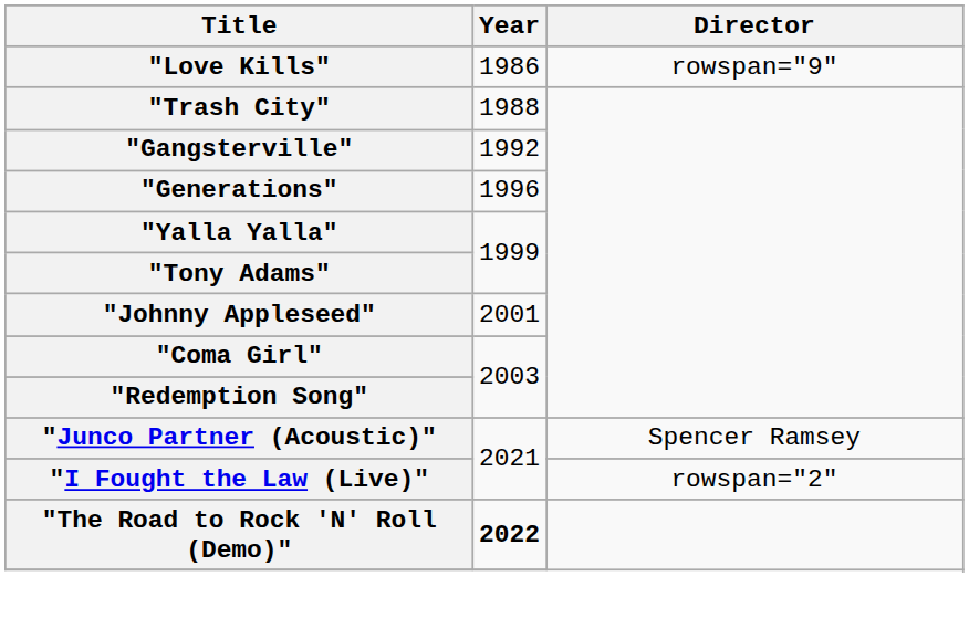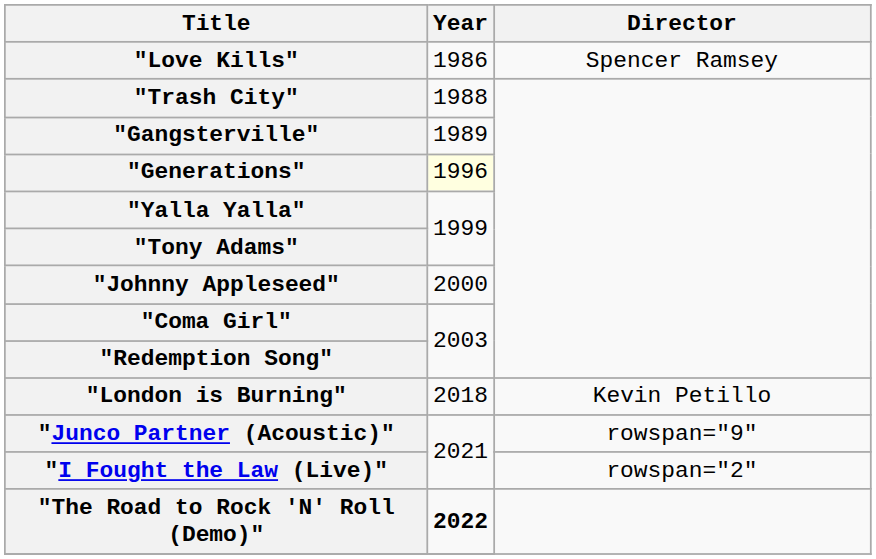"Love Kills" | Director: rowspan="9" -> Spencer Ramsey
"Gangsterville" | Year: 1992 -> 1989
"Generations" | Year: no background -> lightyellow background
"Johnny Appleseed" | Year: 2001 -> 2000
+ row: "London is Burning" | 2018 | Kevin Petillo
"Junco Partner (Acoustic)" | Director: Spencer Ramsey -> rowspan="9"
